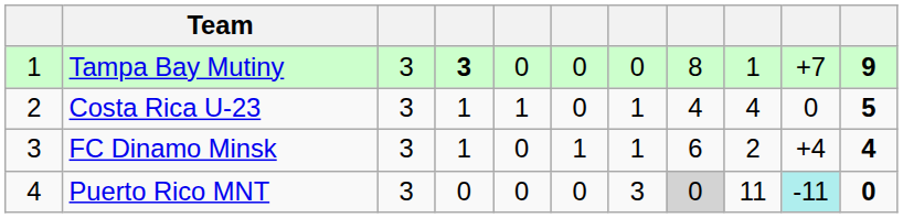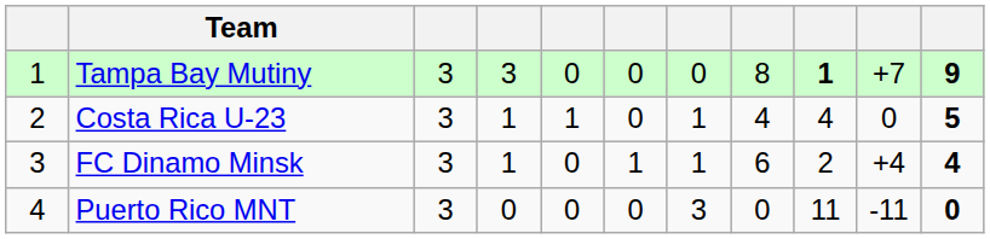Tampa Bay Mutiny | column 4: bold -> normal
Tampa Bay Mutiny | column 9: normal -> bold
Puerto Rico MNT | column 8: lightgrey background -> no background
Puerto Rico MNT | column 10: paleturquoise background -> no background
